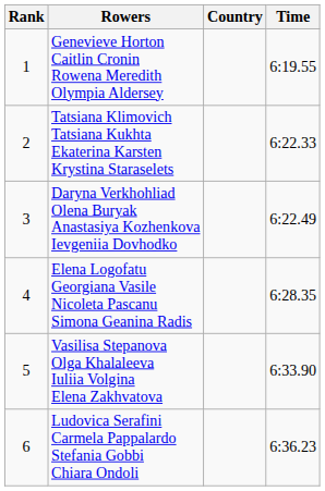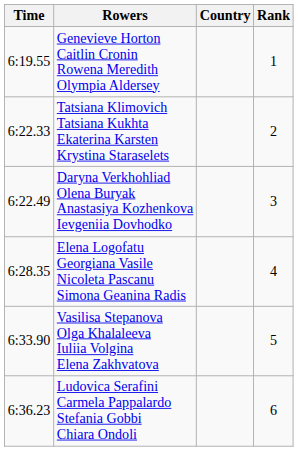columns swapped: Rank <-> Time
